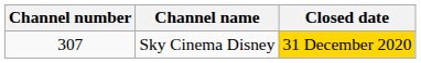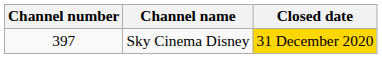Sky Cinema Disney | Channel number: 307 -> 397
